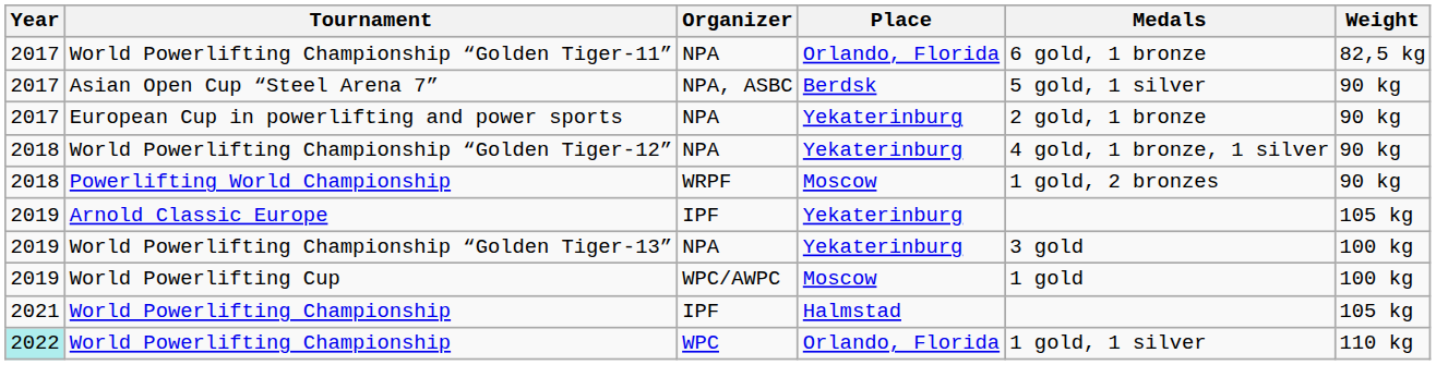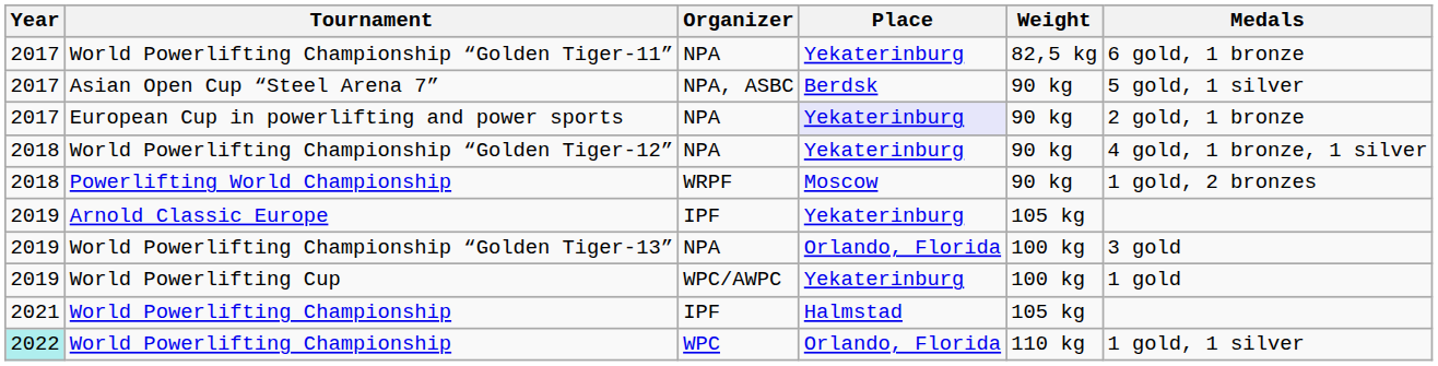columns swapped: Weight <-> Medals
World Powerlifting Championship “Golden Tiger-11” | Place: Orlando, Florida -> Yekaterinburg
European Cup in powerlifting and power sports | Place: no background -> lavender background
World Powerlifting Championship “Golden Tiger-13” | Place: Yekaterinburg -> Orlando, Florida
World Powerlifting Cup | Place: Moscow -> Yekaterinburg
